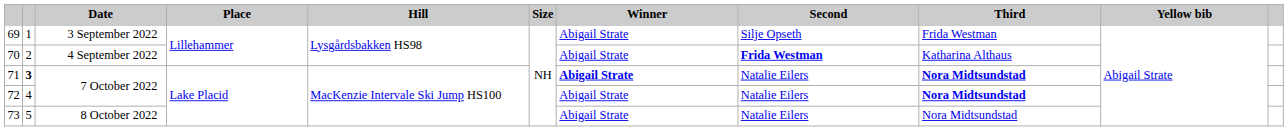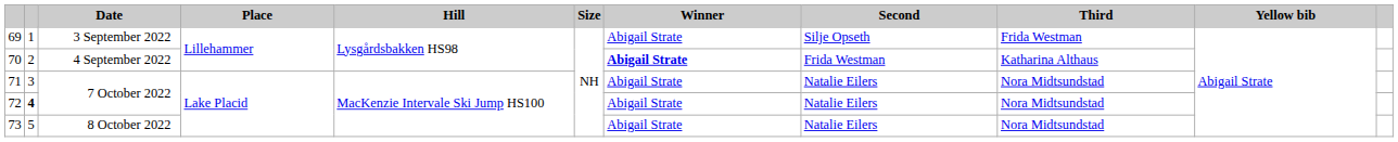70 | Winner: normal -> bold
70 | Second: bold -> normal
71 | column 2: bold -> normal
71 | Winner: bold -> normal
71 | Third: bold -> normal
72 | column 2: normal -> bold
72 | Third: bold -> normal
